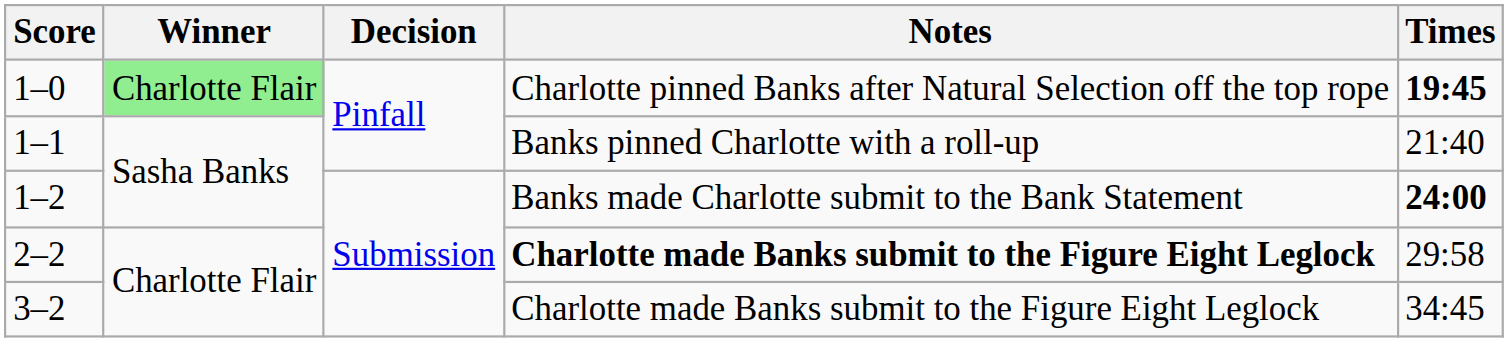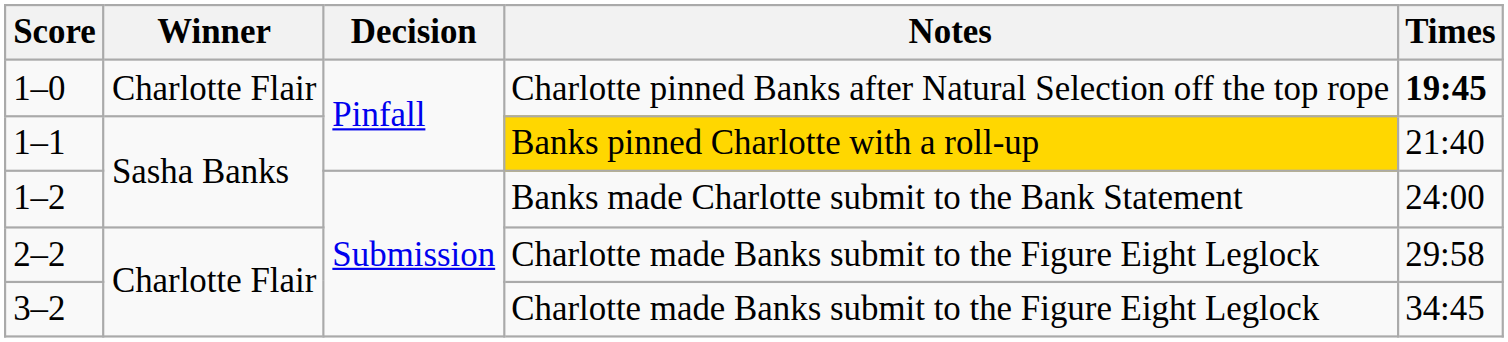1–0 | Winner: lightgreen background -> no background
1–1 | Notes: no background -> gold background
1–2 | Times: bold -> normal
2–2 | Notes: bold -> normal
